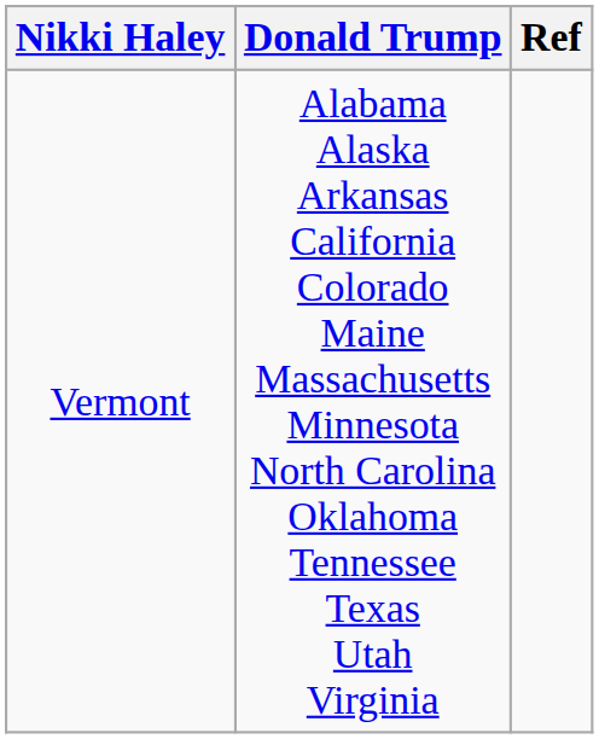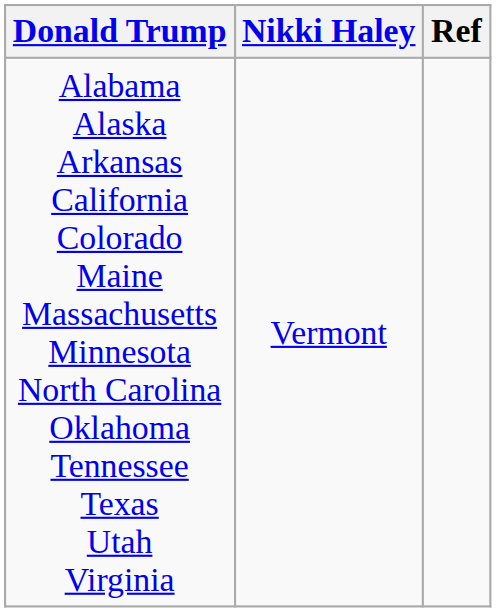columns swapped: Donald Trump <-> Nikki Haley
